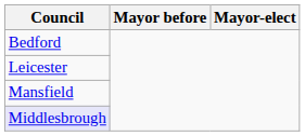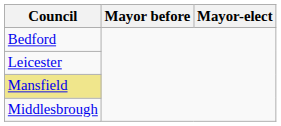Mansfield | Council: no background -> khaki background
Middlesbrough | Council: lavender background -> no background
